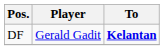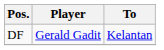DF | To: bold -> normal
